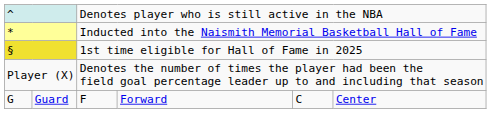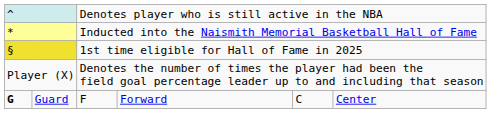Guard | column 1: normal -> bold
